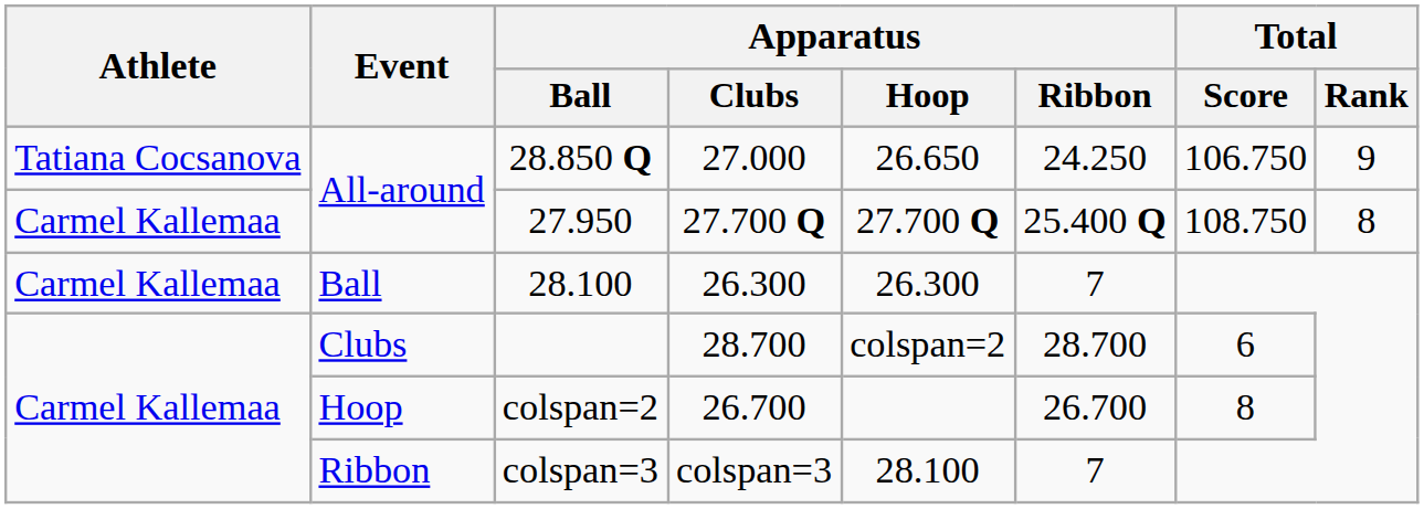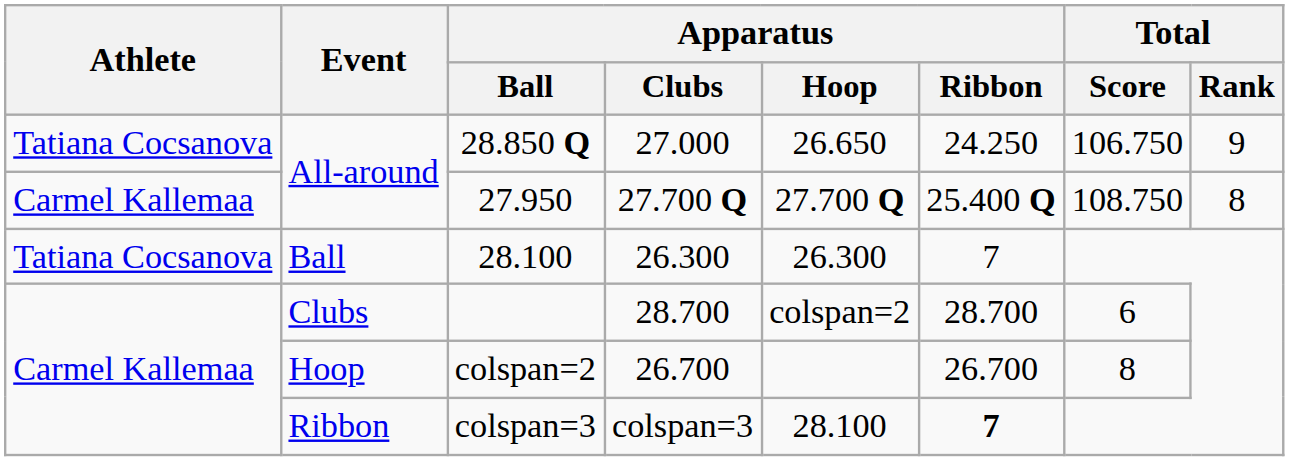row 5 | Athlete: Carmel Kallemaa -> Tatiana Cocsanova
row 8 | Apparatus / Ribbon: normal -> bold
